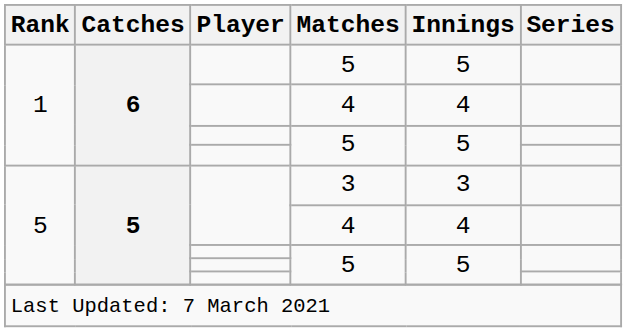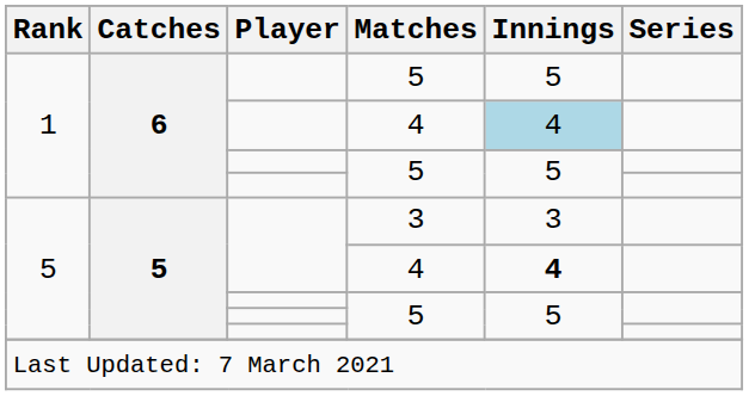1 / 4 | Innings: no background -> lightblue background
5 / 4 | Innings: normal -> bold
